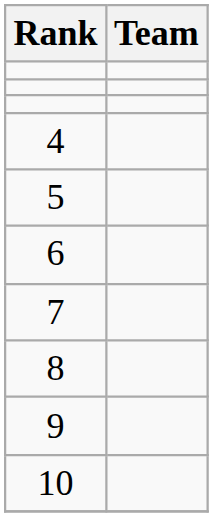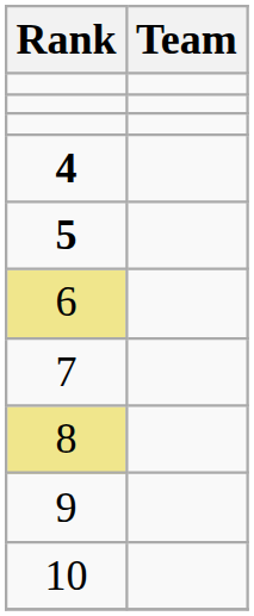row 5 | Rank: normal -> bold
row 6 | Rank: normal -> bold
row 7 | Rank: no background -> khaki background
row 9 | Rank: no background -> khaki background
